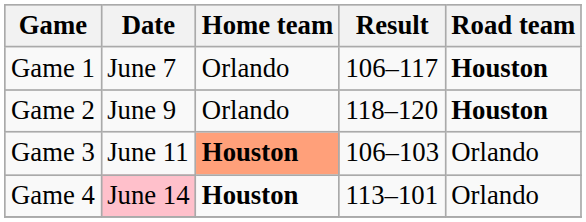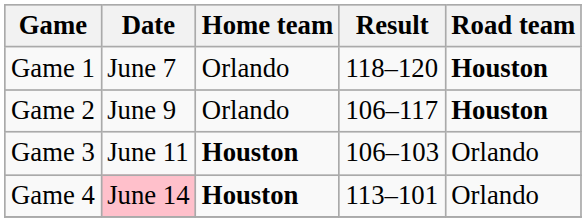Game 1 | Result: 106–117 -> 118–120
Game 2 | Result: 118–120 -> 106–117
Game 3 | Home team: lightsalmon background -> no background
